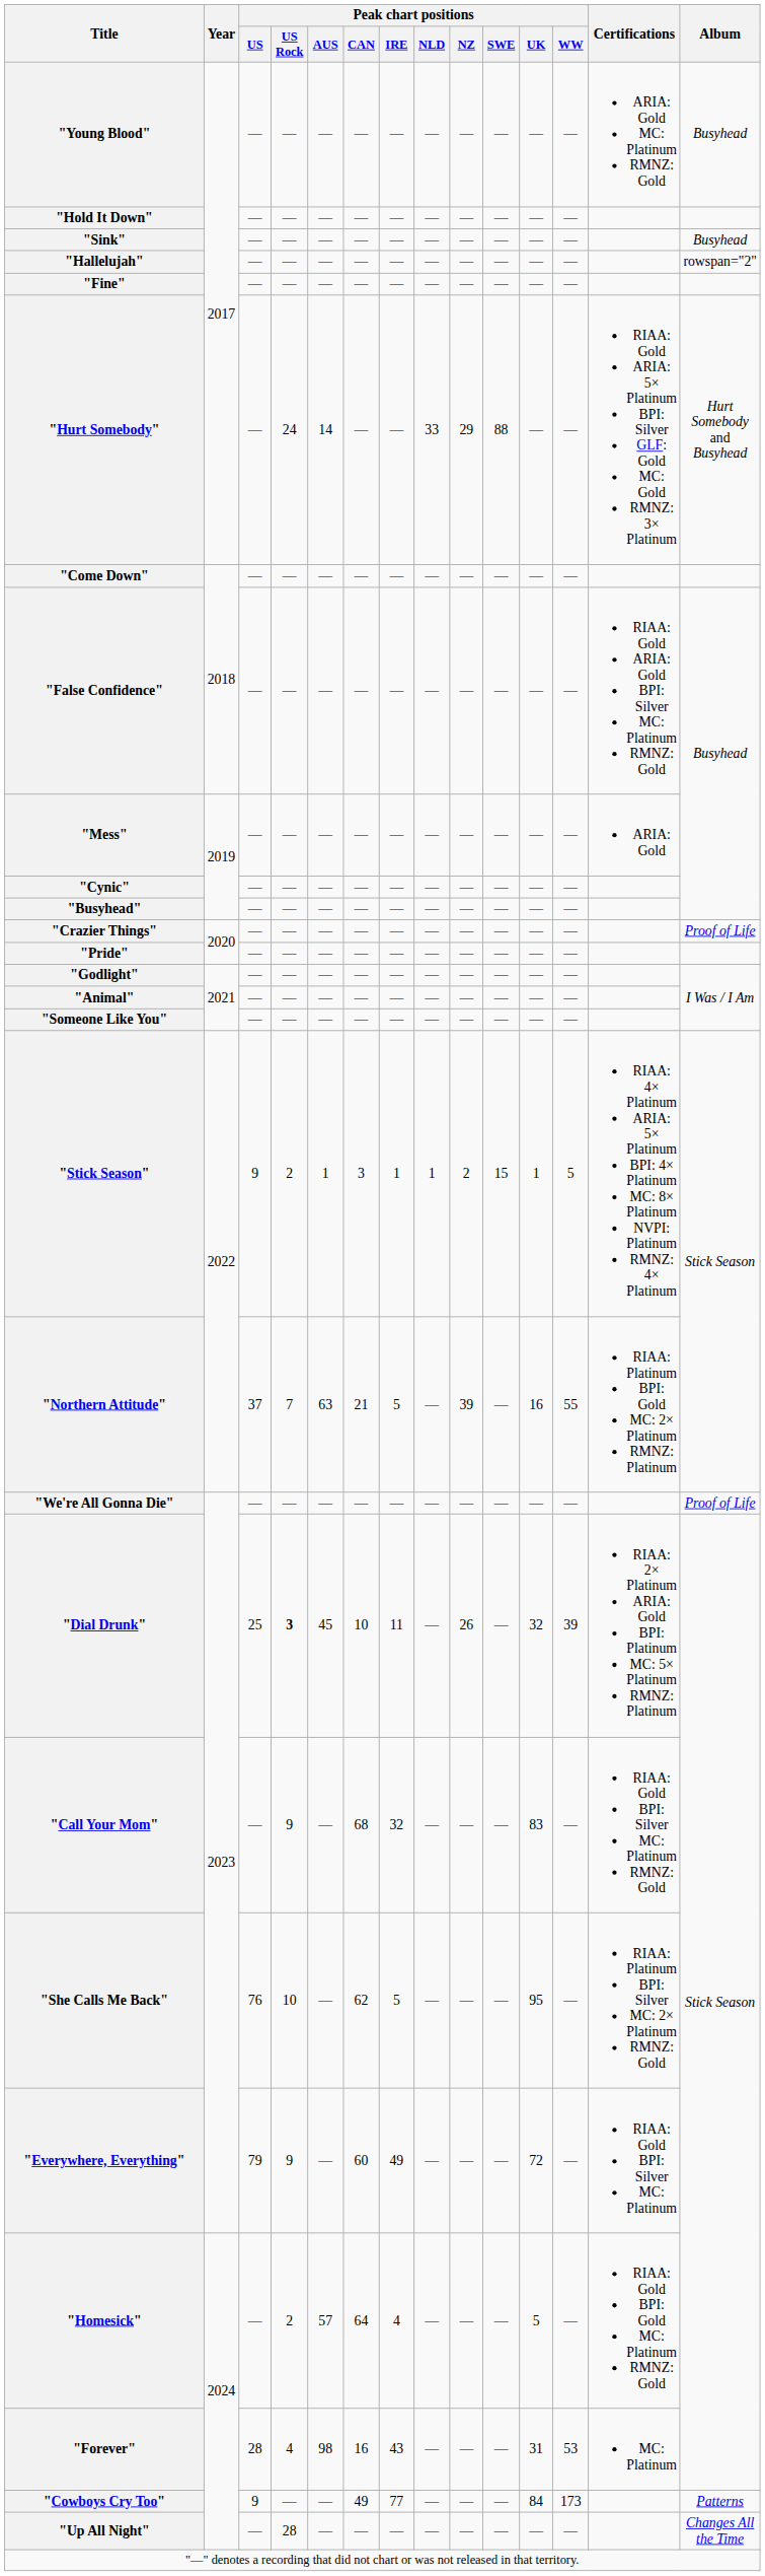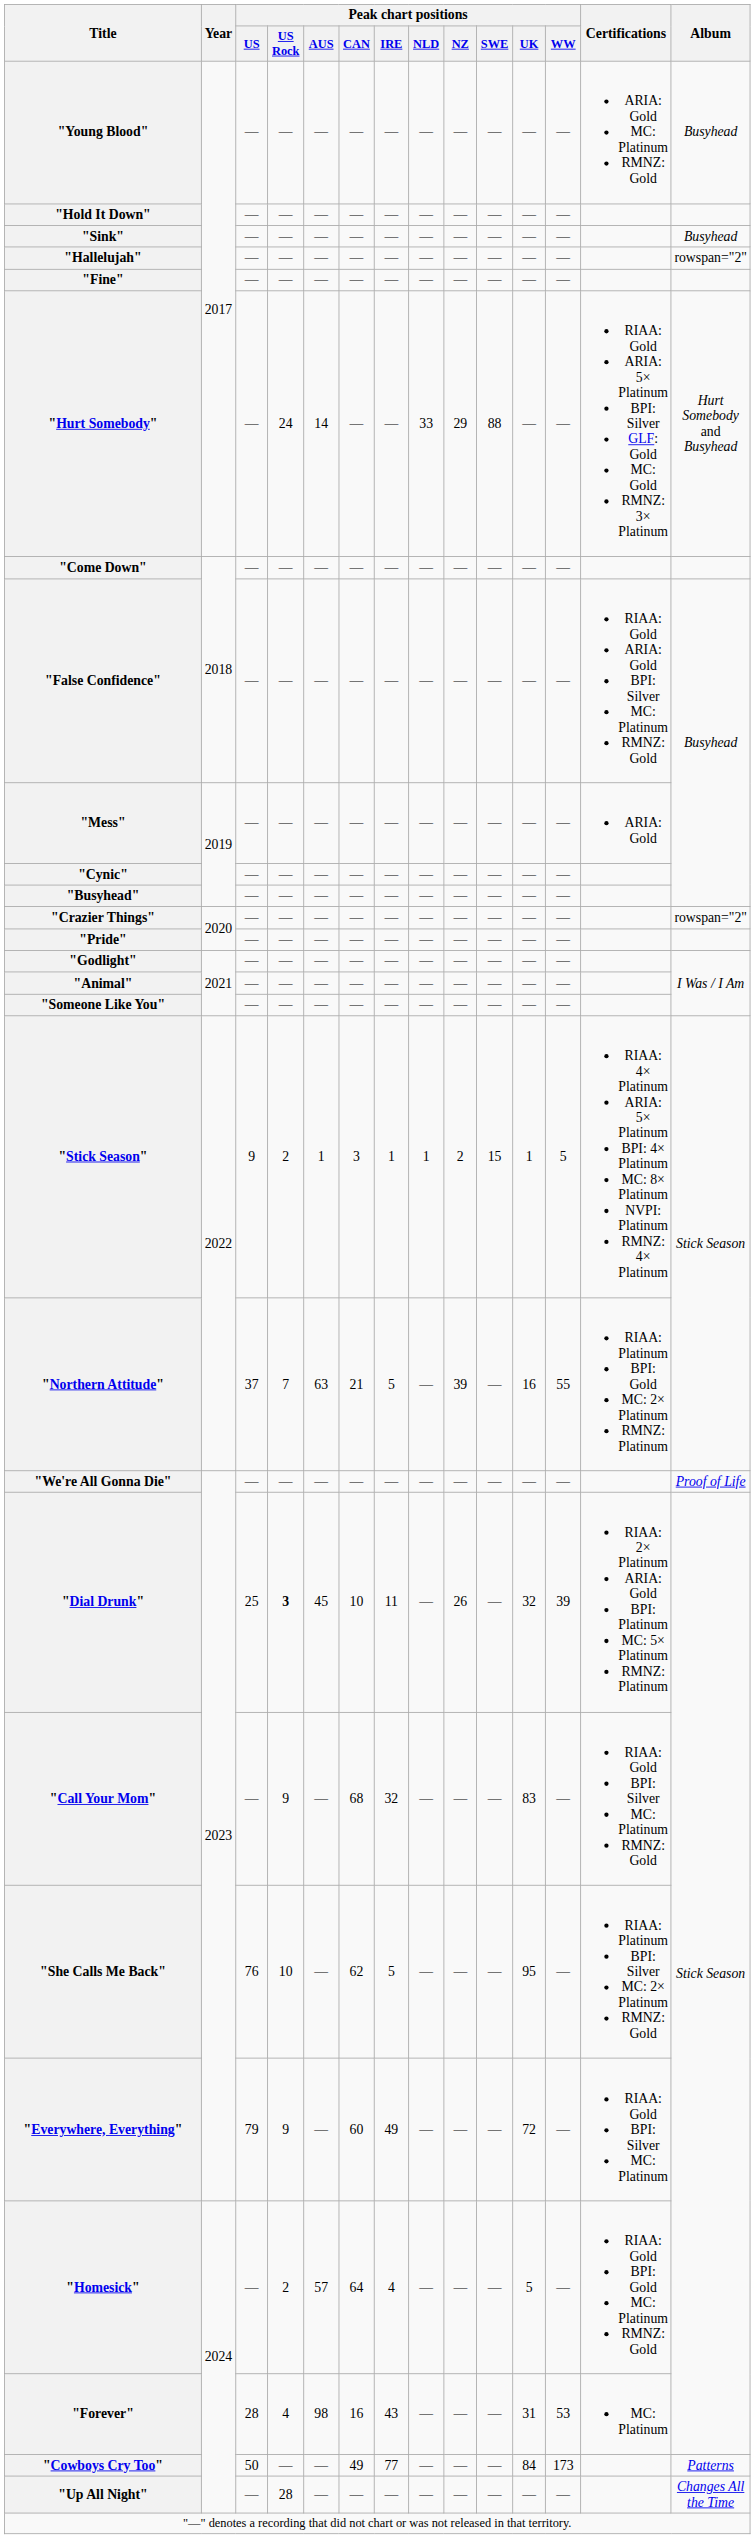"Crazier Things" | Album: Proof of Life -> rowspan="2"
"Cowboys Cry Too" | Peak chart positions / US: 9 -> 50
